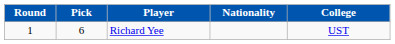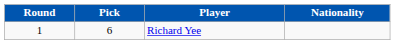- column: College | UST
